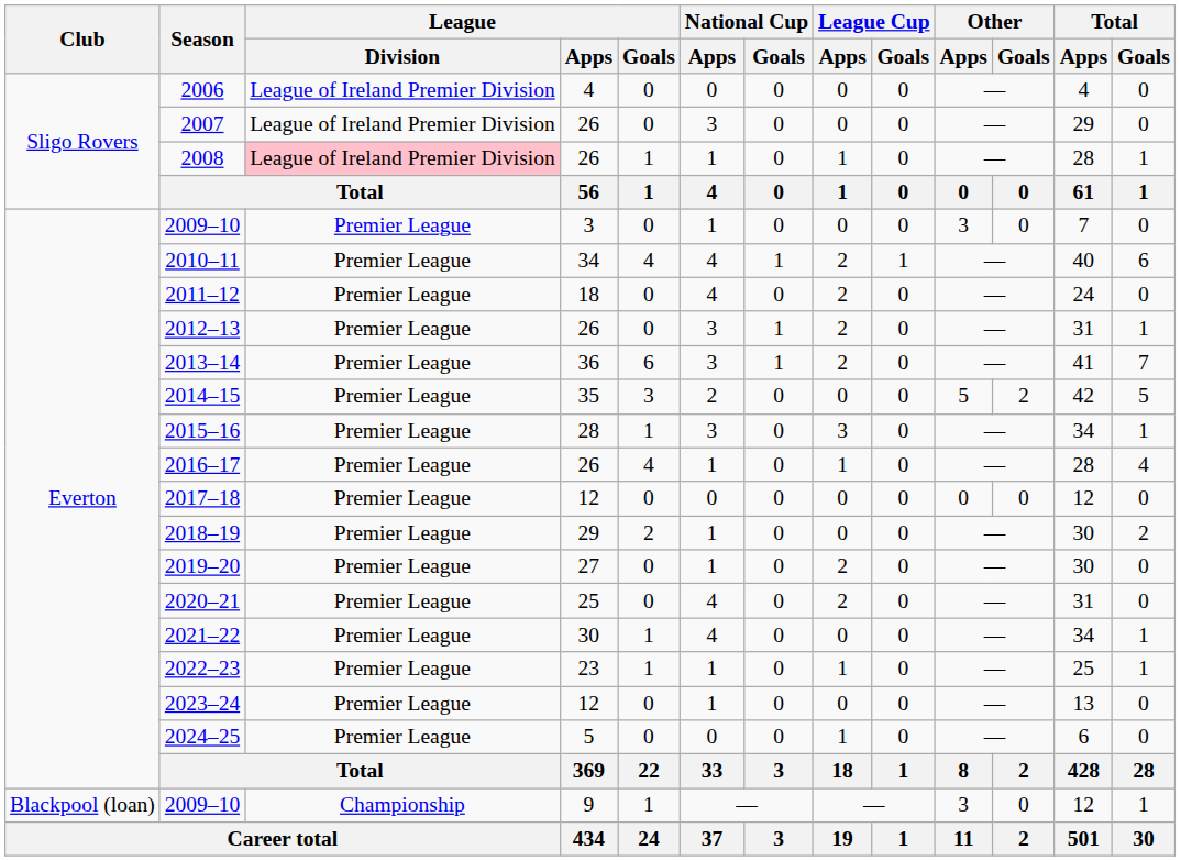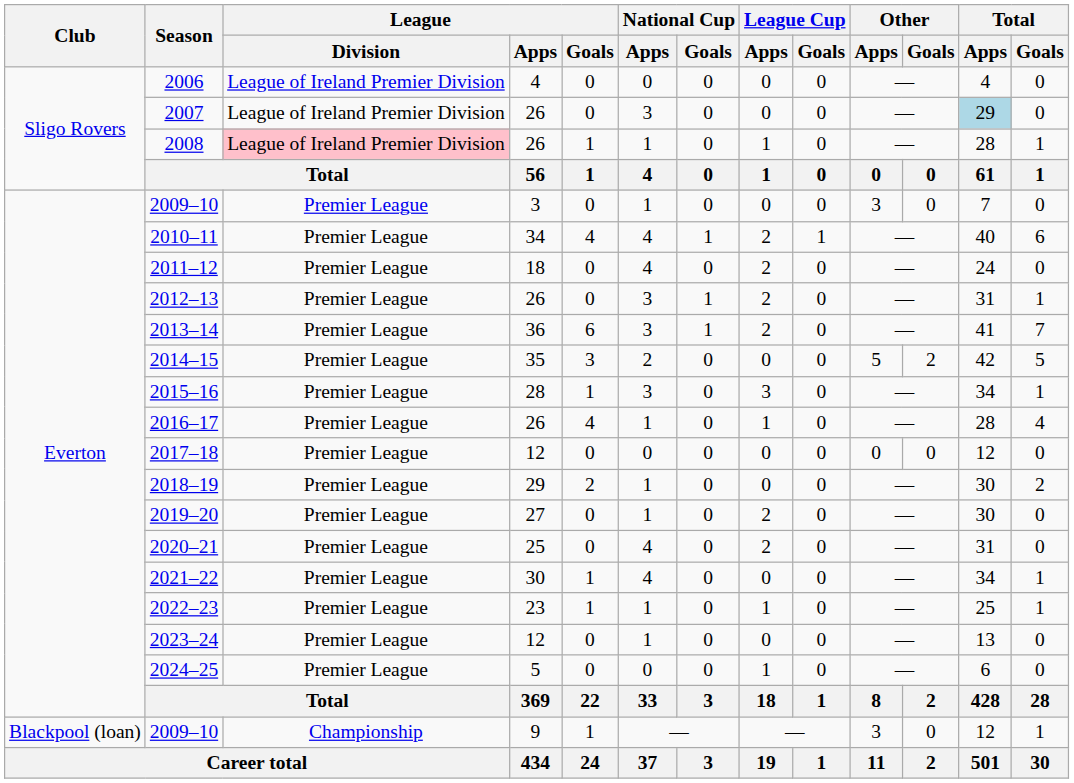2007 | Total / Apps: no background -> lightblue background
